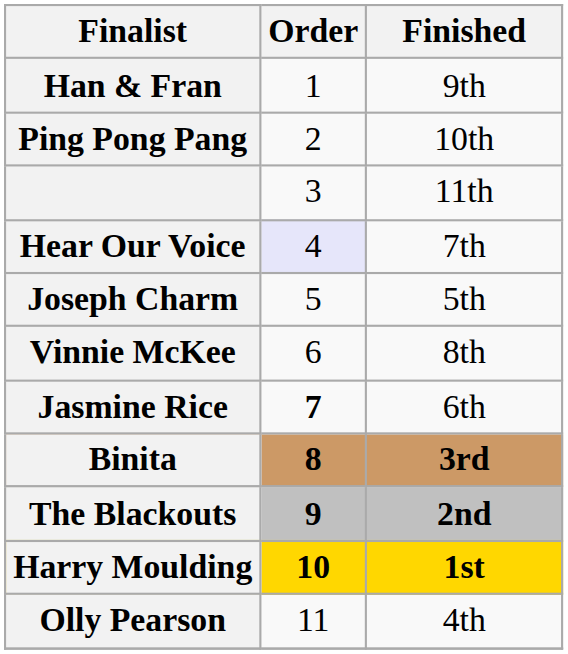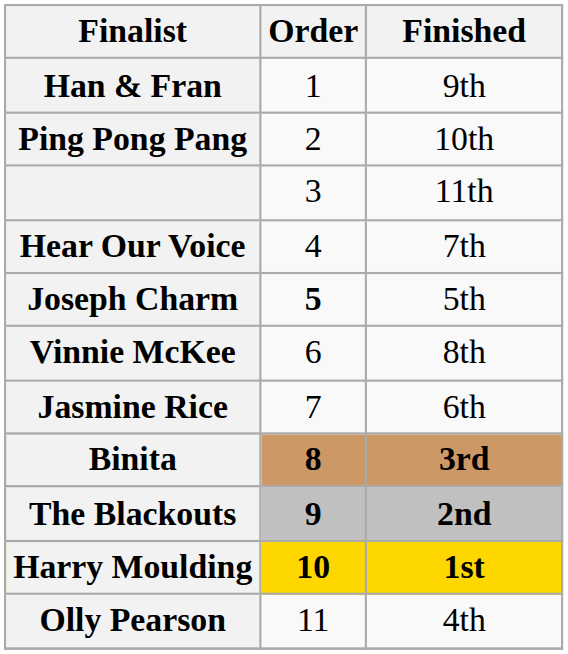Hear Our Voice | Order: lavender background -> no background
Joseph Charm | Order: normal -> bold
Jasmine Rice | Order: bold -> normal
